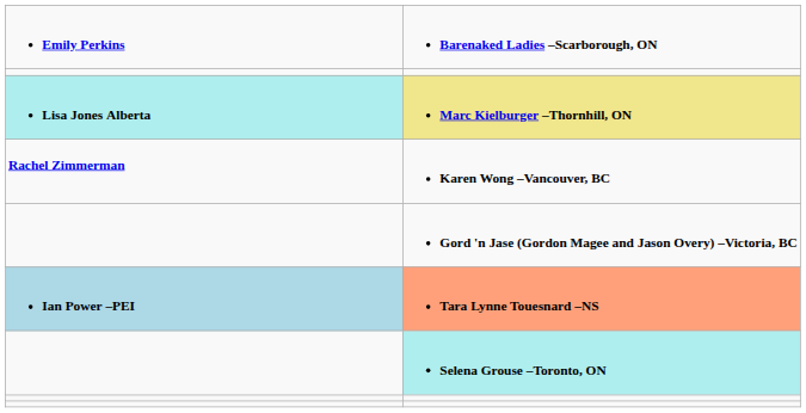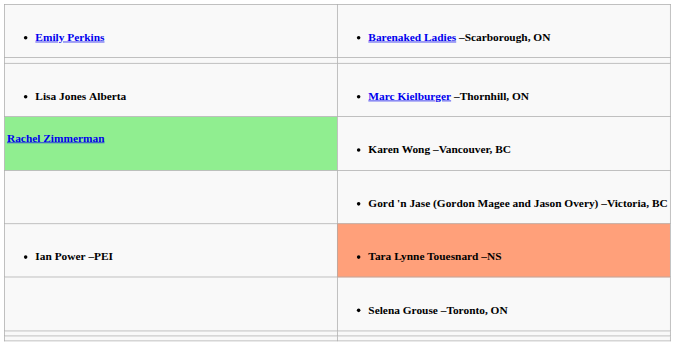row 3 | column 1: paleturquoise background -> no background
row 3 | column 2: khaki background -> no background
row 4 | column 1: no background -> lightgreen background
row 6 | column 1: lightblue background -> no background
row 7 | column 2: paleturquoise background -> no background
